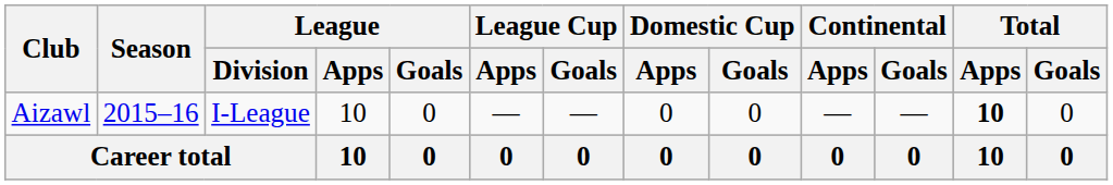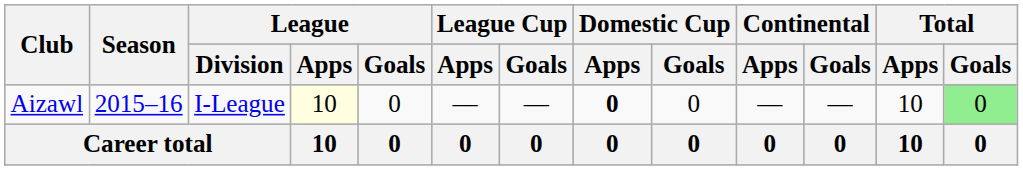Aizawl | League / Apps: no background -> lightyellow background
Aizawl | Domestic Cup / Apps: normal -> bold
Aizawl | Total / Apps: bold -> normal
Aizawl | Total / Goals: no background -> lightgreen background
